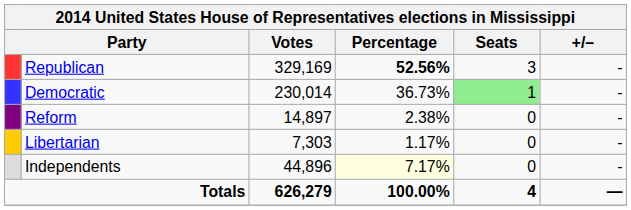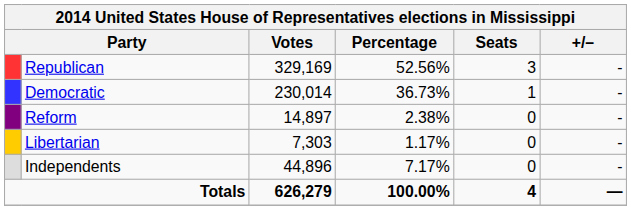Republican | Percentage: bold -> normal
Democratic | Seats: lightgreen background -> no background
Independents | Percentage: lightyellow background -> no background
